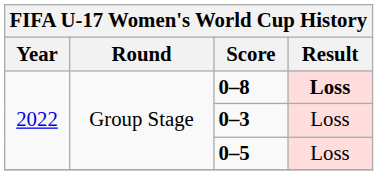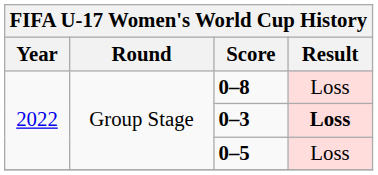0–8 | Result: bold -> normal
0–3 | Result: normal -> bold
